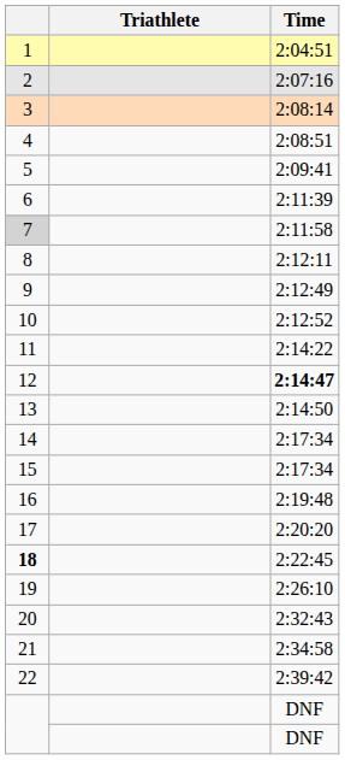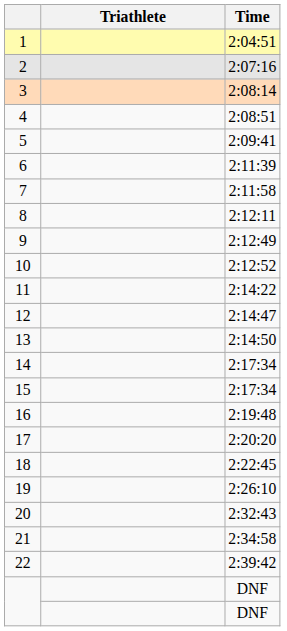7 | column 1: lightgrey background -> no background
12 | Time: bold -> normal
18 | column 1: bold -> normal
